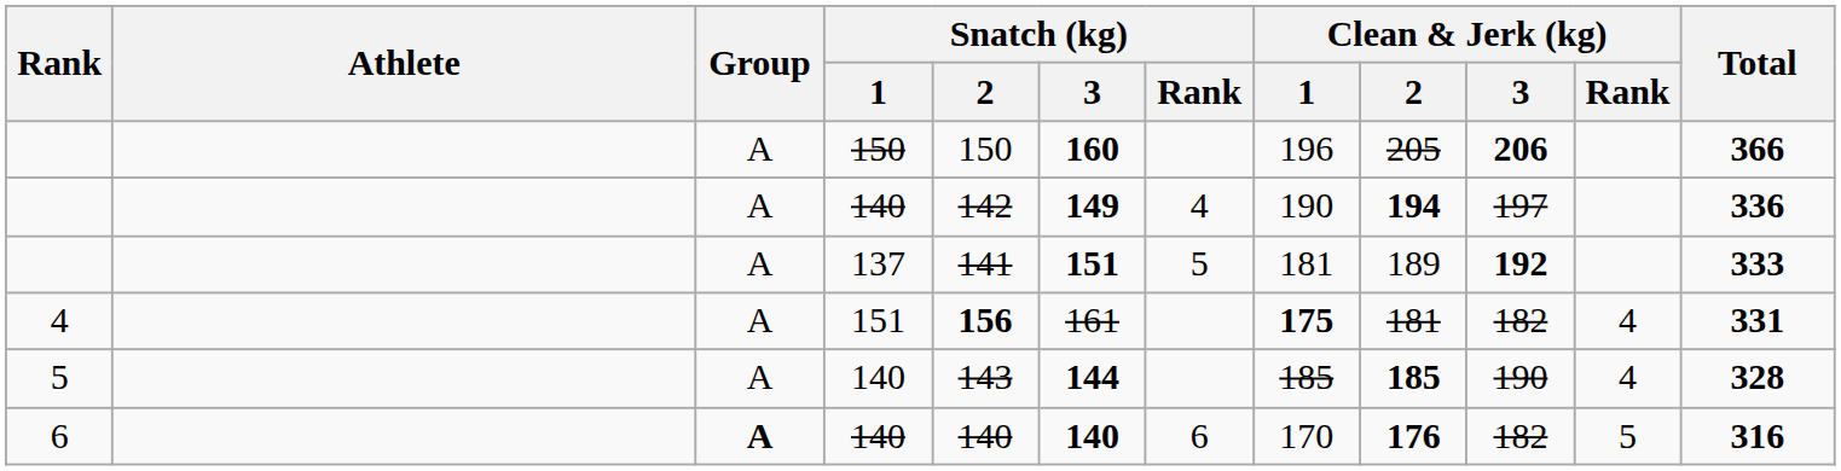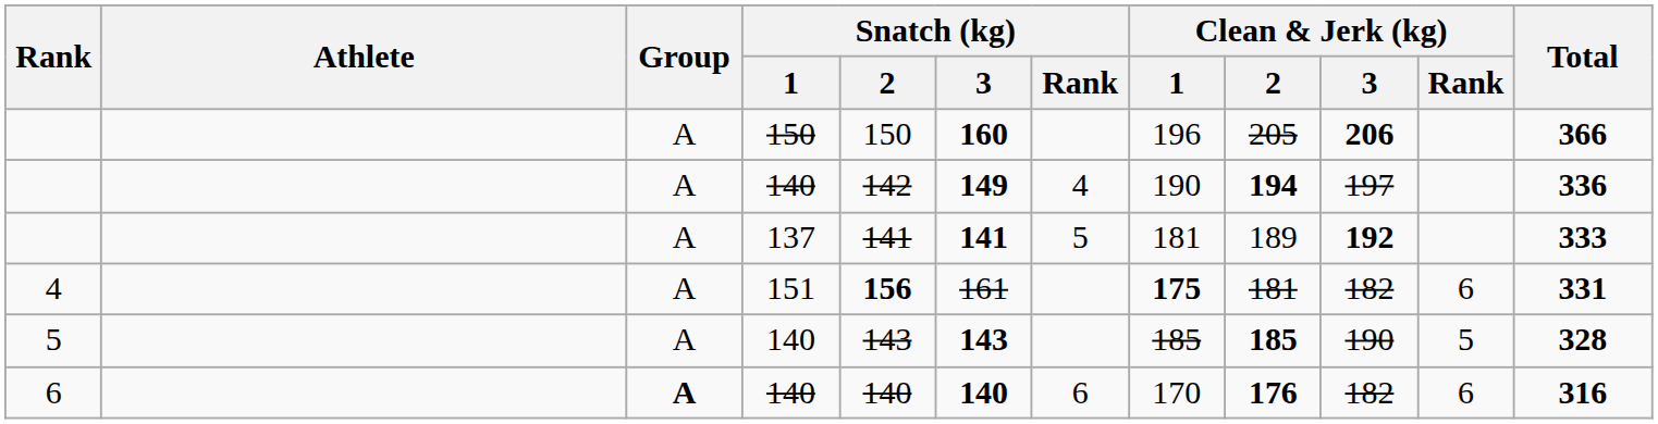row 5 | Snatch (kg) / 3: 151 -> 141
row 6 | Clean & Jerk (kg) / Rank: 4 -> 6
row 7 | Snatch (kg) / 3: 144 -> 143
row 7 | Clean & Jerk (kg) / Rank: 4 -> 5
row 8 | Clean & Jerk (kg) / Rank: 5 -> 6
